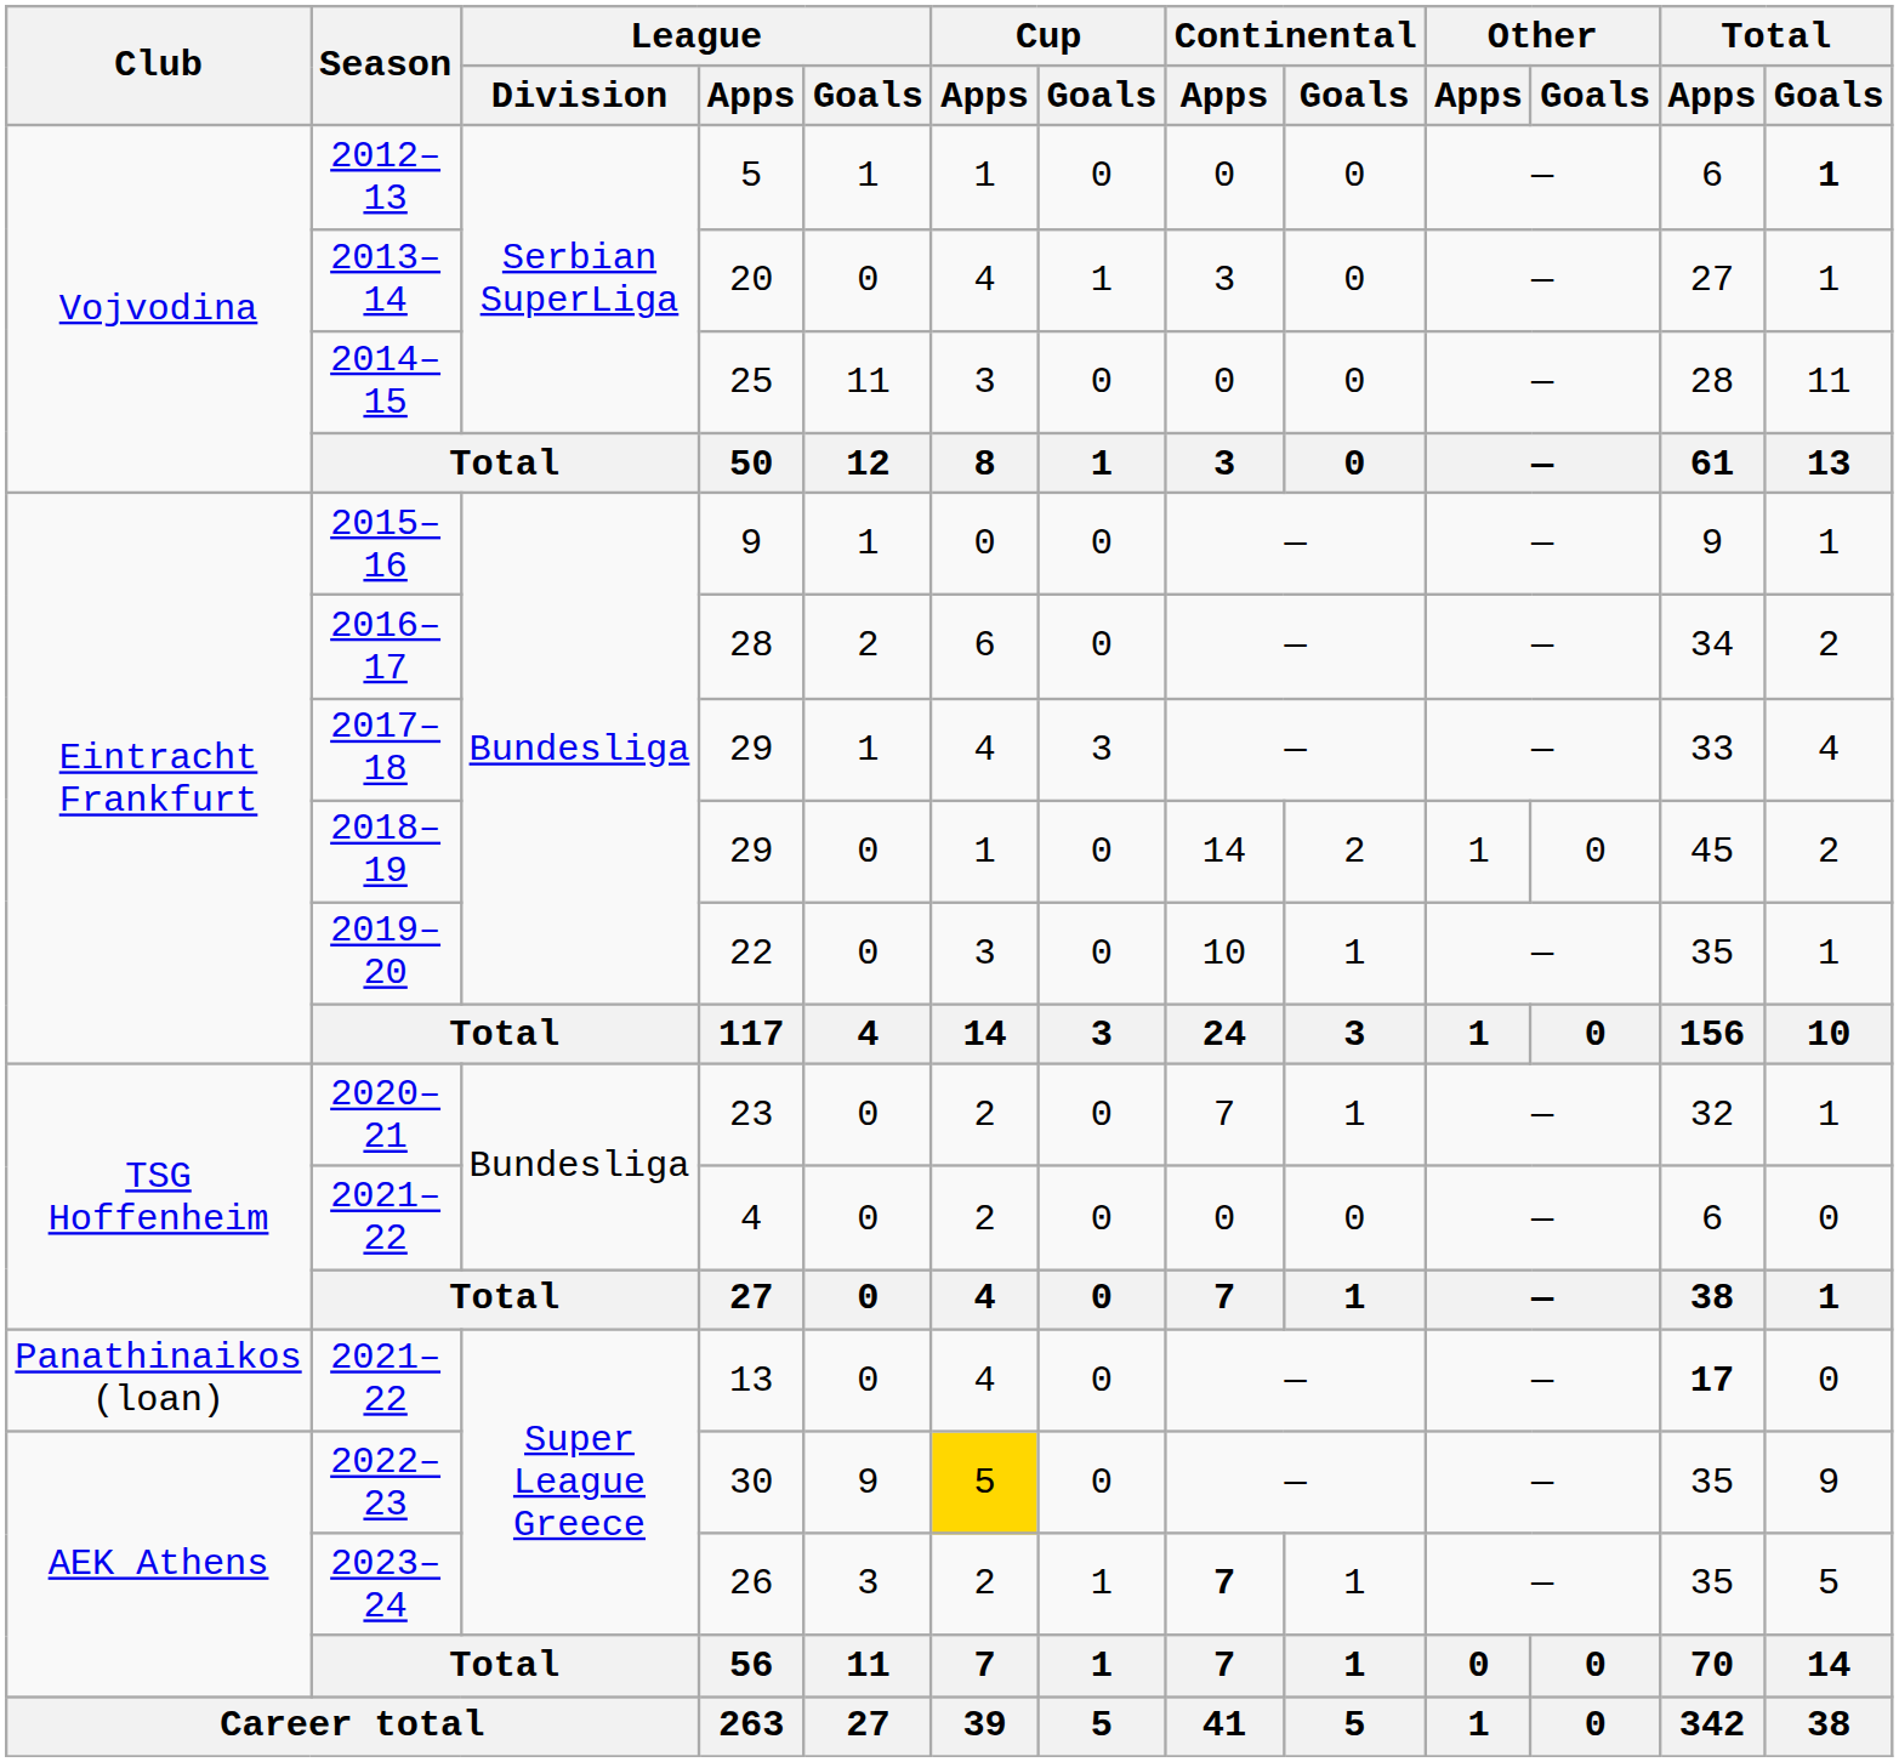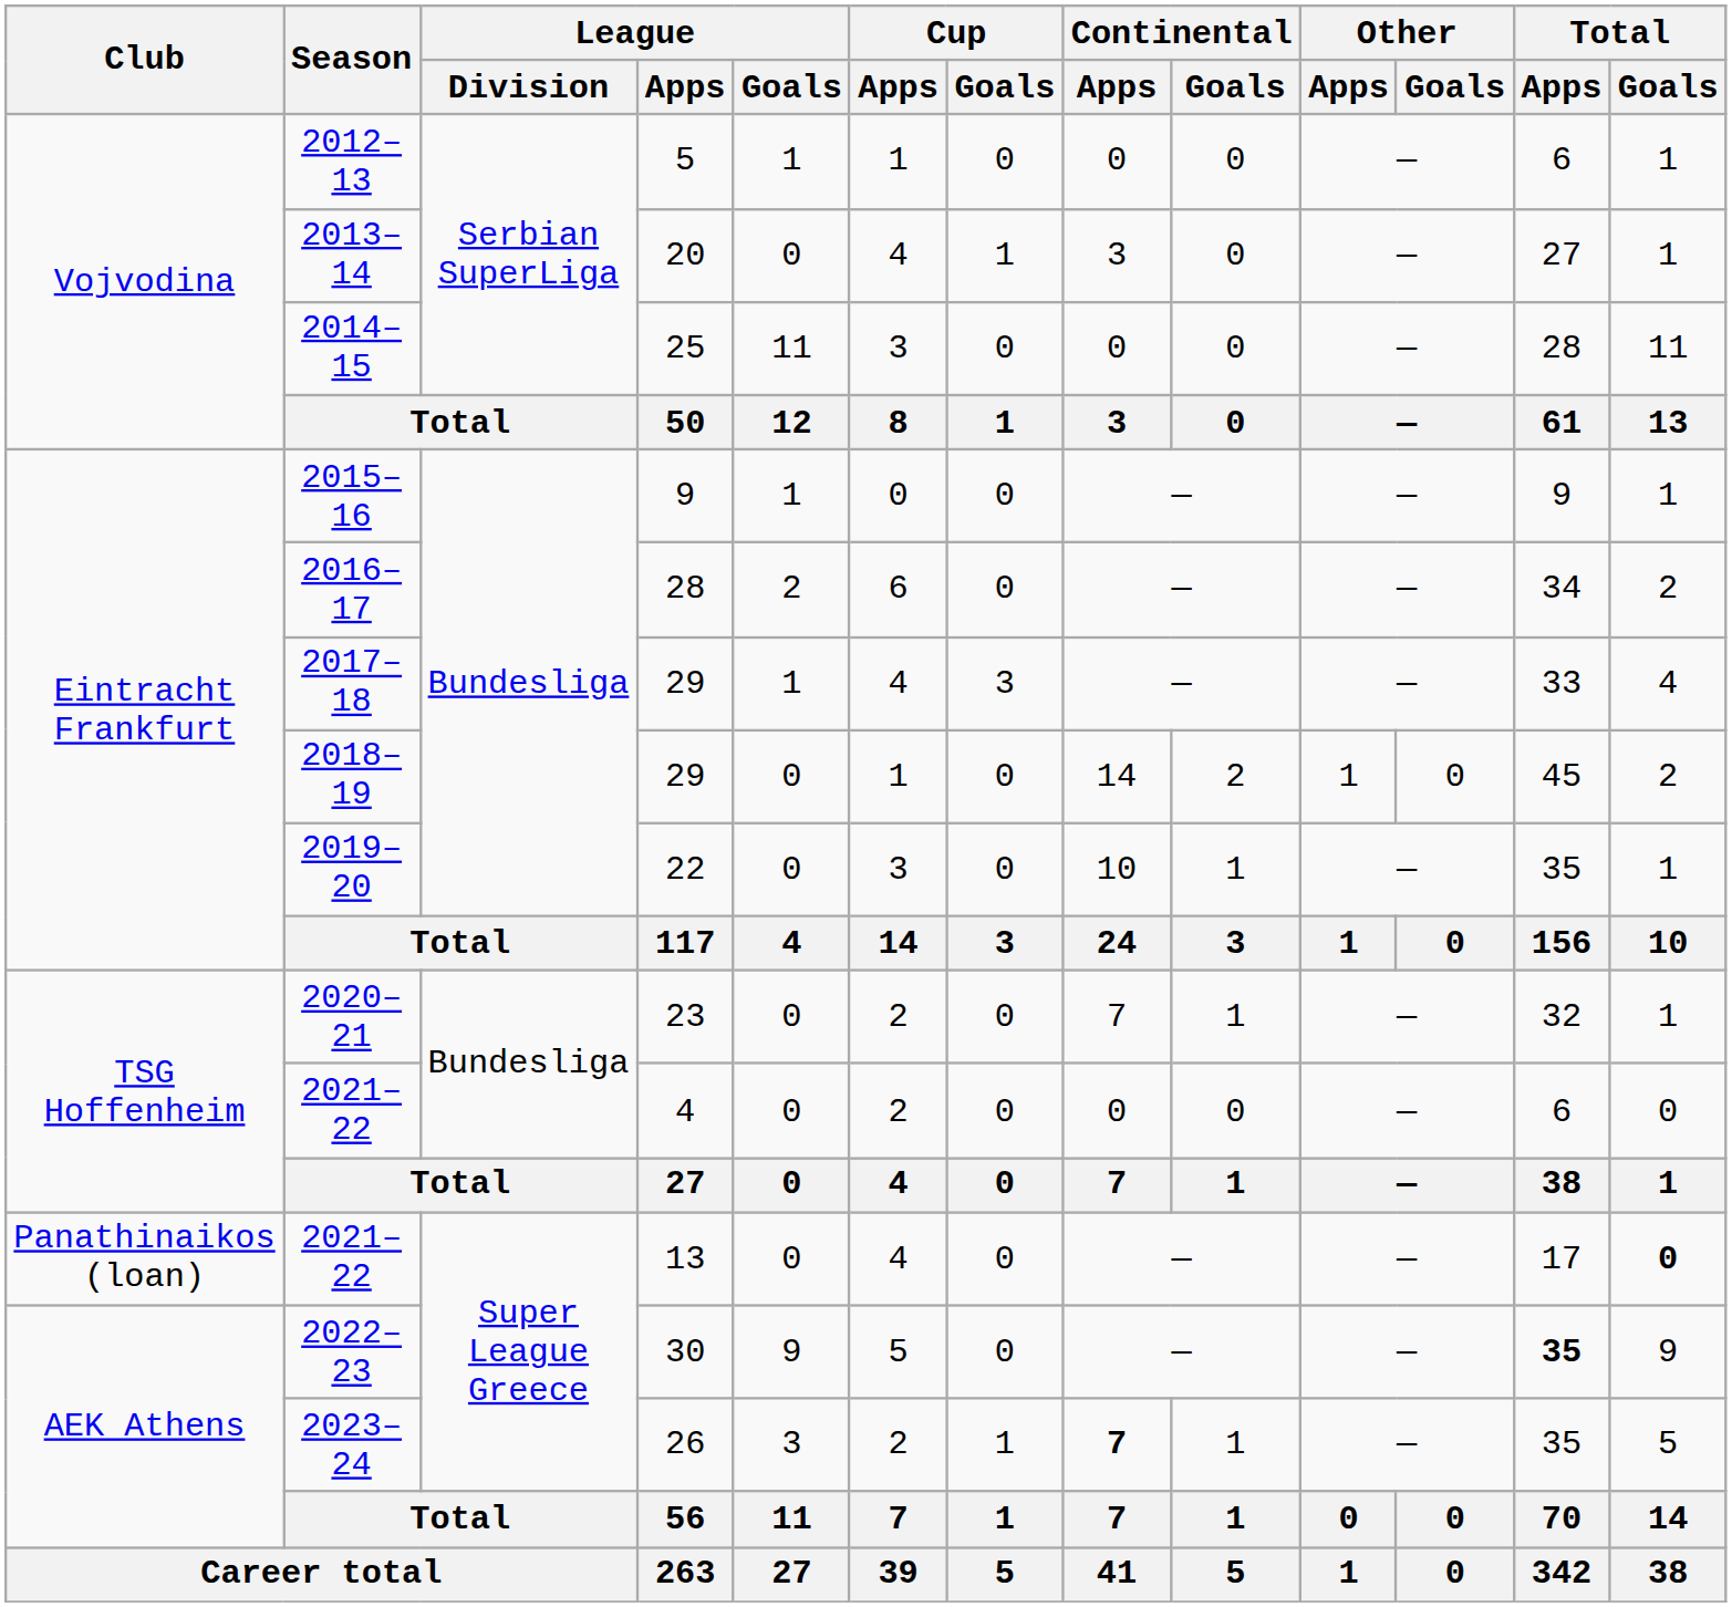2012–13 | Total / Goals: bold -> normal
2021–22 / 13 | Total / Apps: bold -> normal
2021–22 / 13 | Total / Goals: normal -> bold
2022–23 | Cup / Apps: gold background -> no background
2022–23 | Total / Apps: normal -> bold
